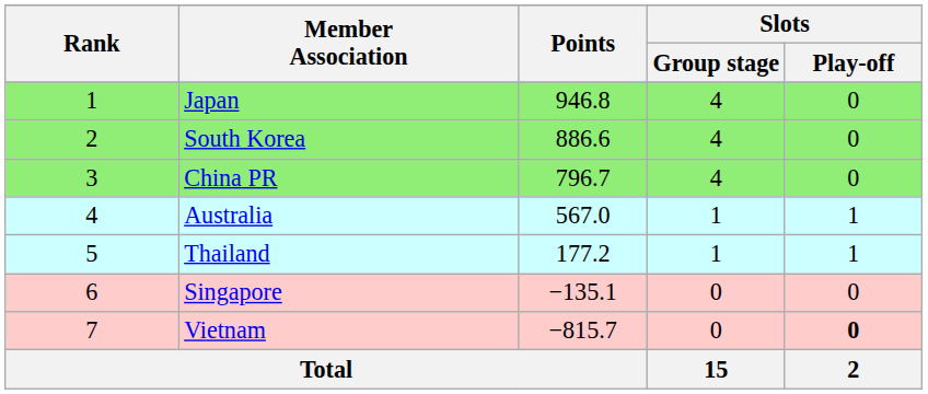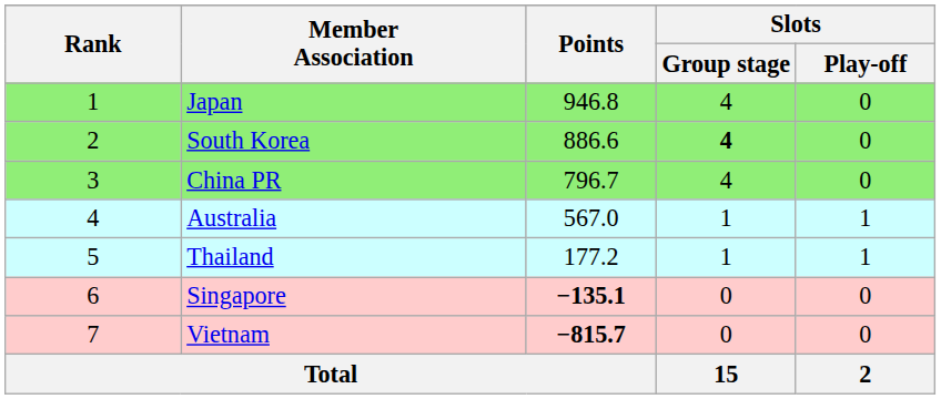South Korea | Slots / Group stage: normal -> bold
Singapore | Points: normal -> bold
Vietnam | Points: normal -> bold
Vietnam | Slots / Play-off: bold -> normal
